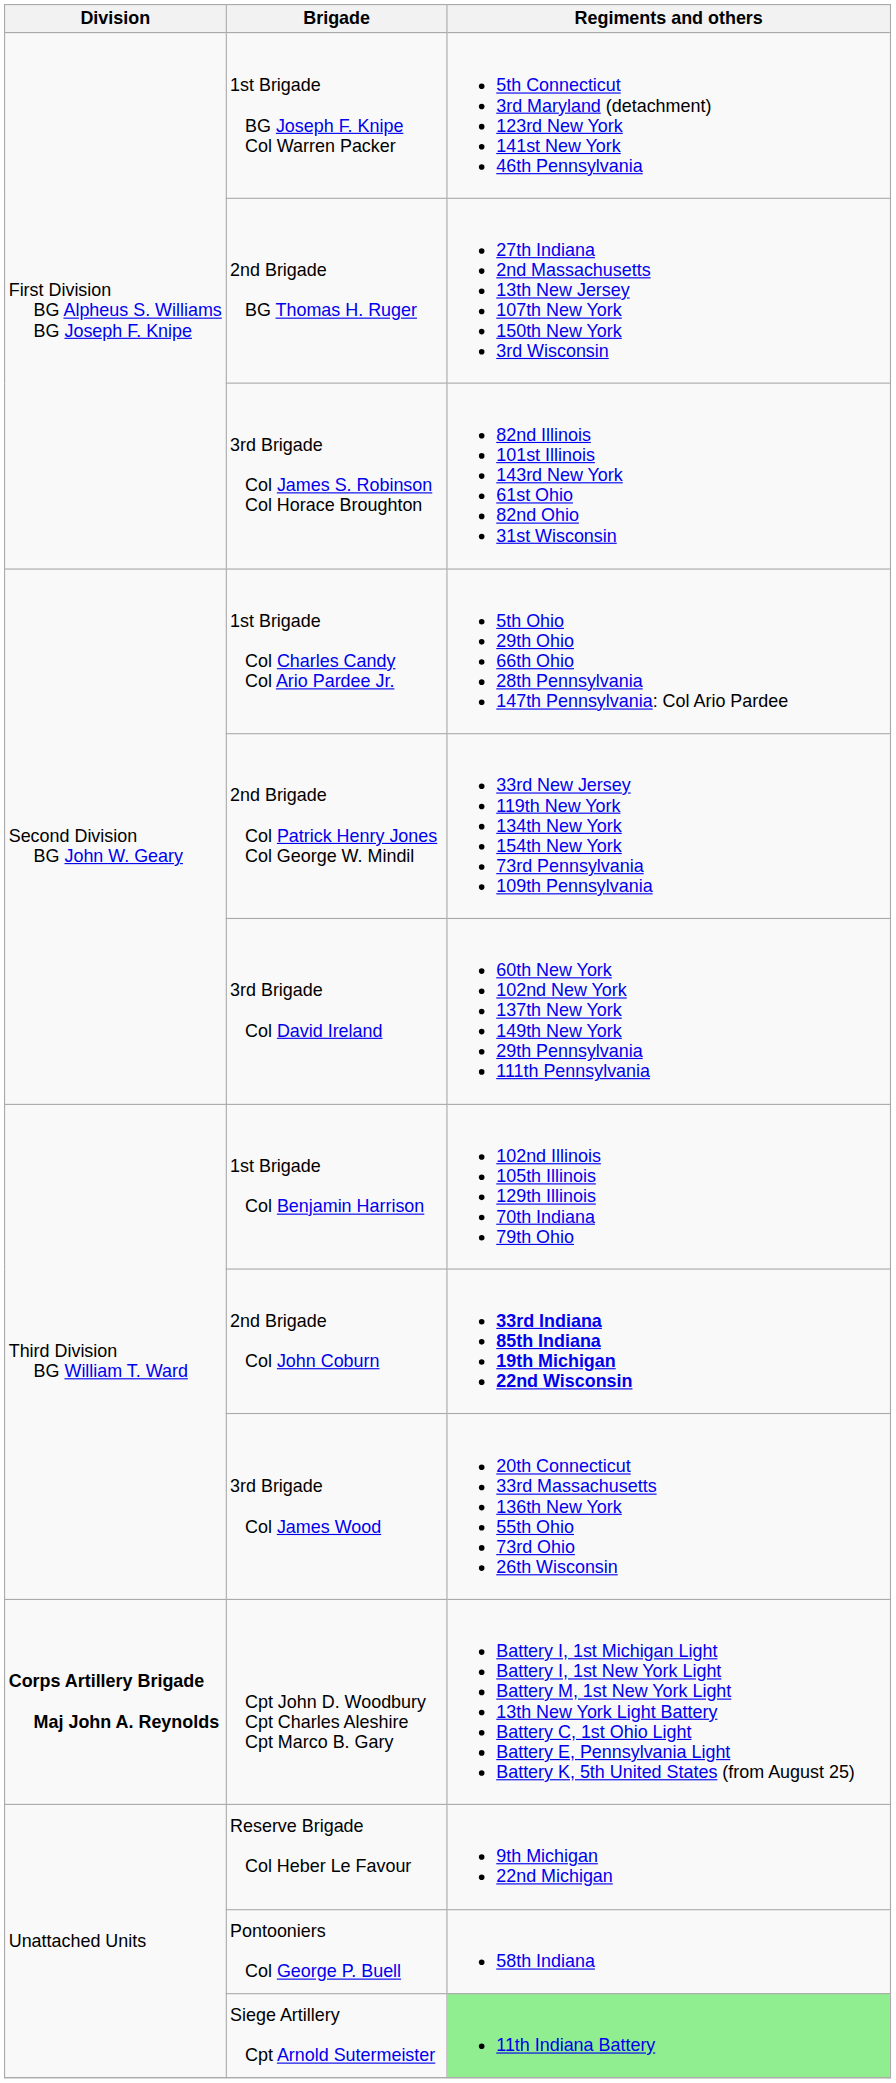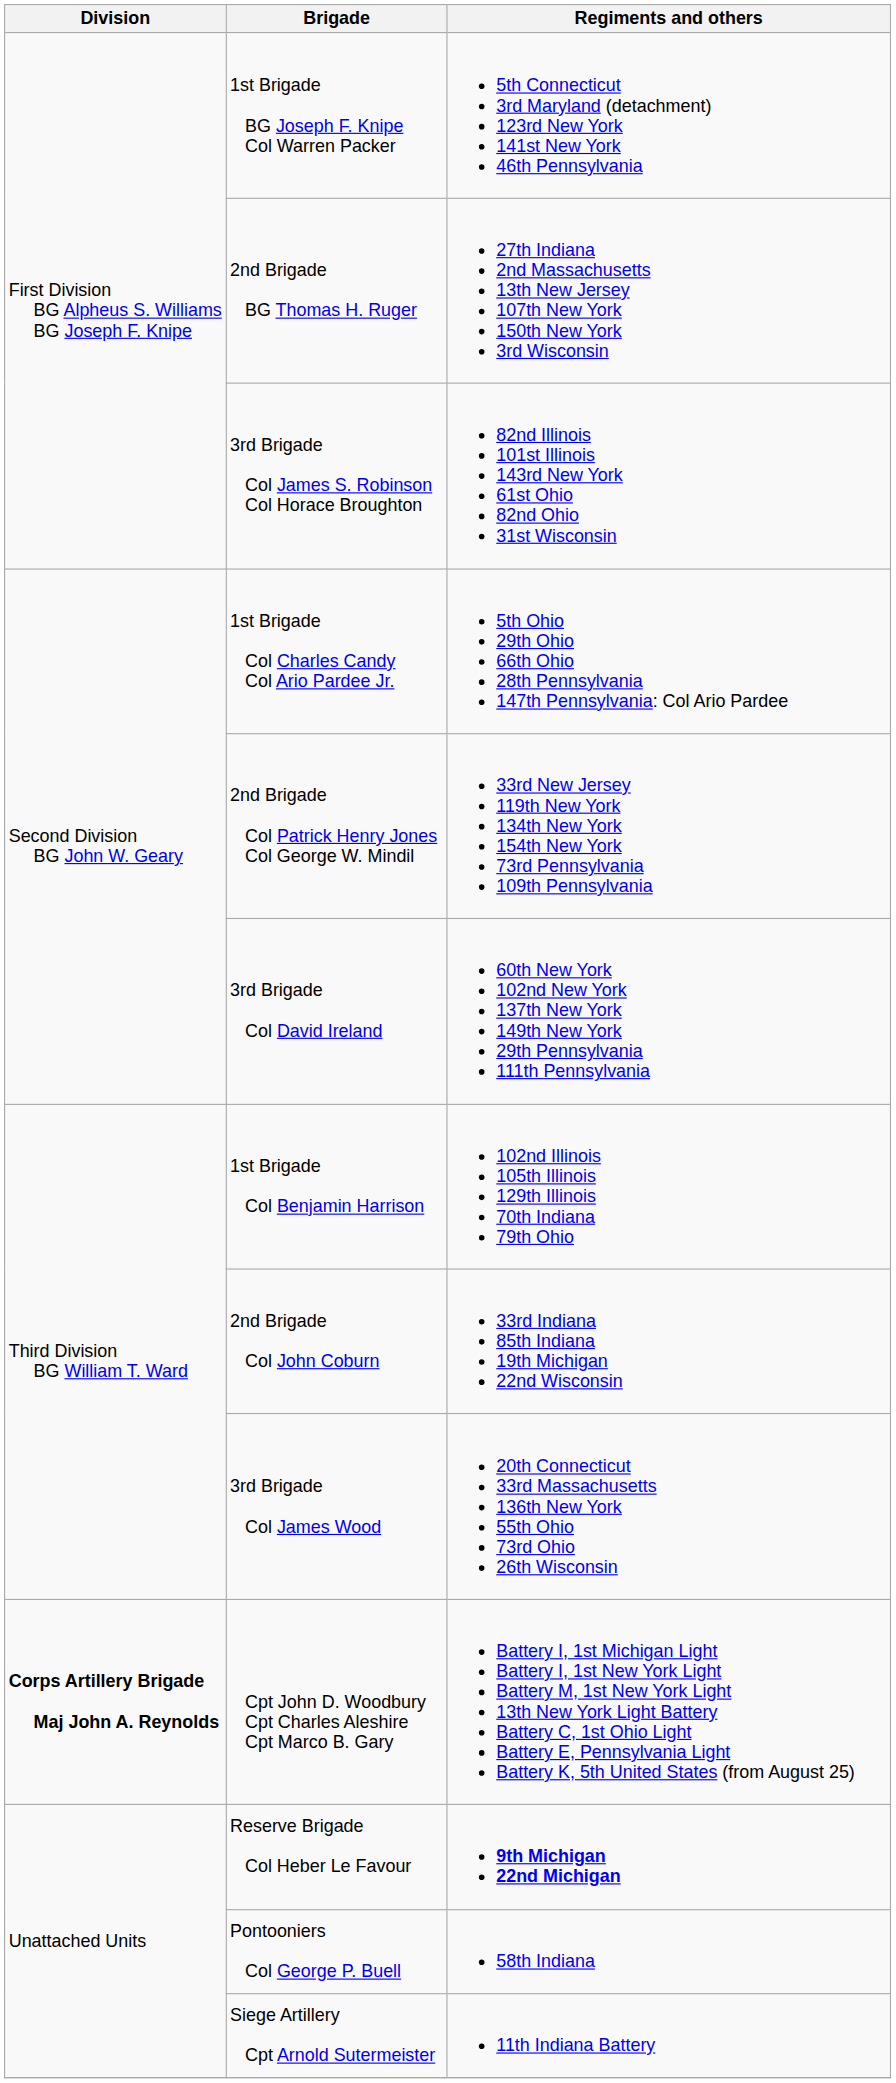2nd Brigade Col John Coburn | Regiments and others: bold -> normal
Reserve Brigade Col Heber Le Favour | Regiments and others: normal -> bold
Siege Artillery Cpt Arnold Sutermeister | Regiments and others: lightgreen background -> no background
